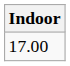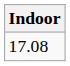row 2 | column 1: 17.00 -> 17.08
